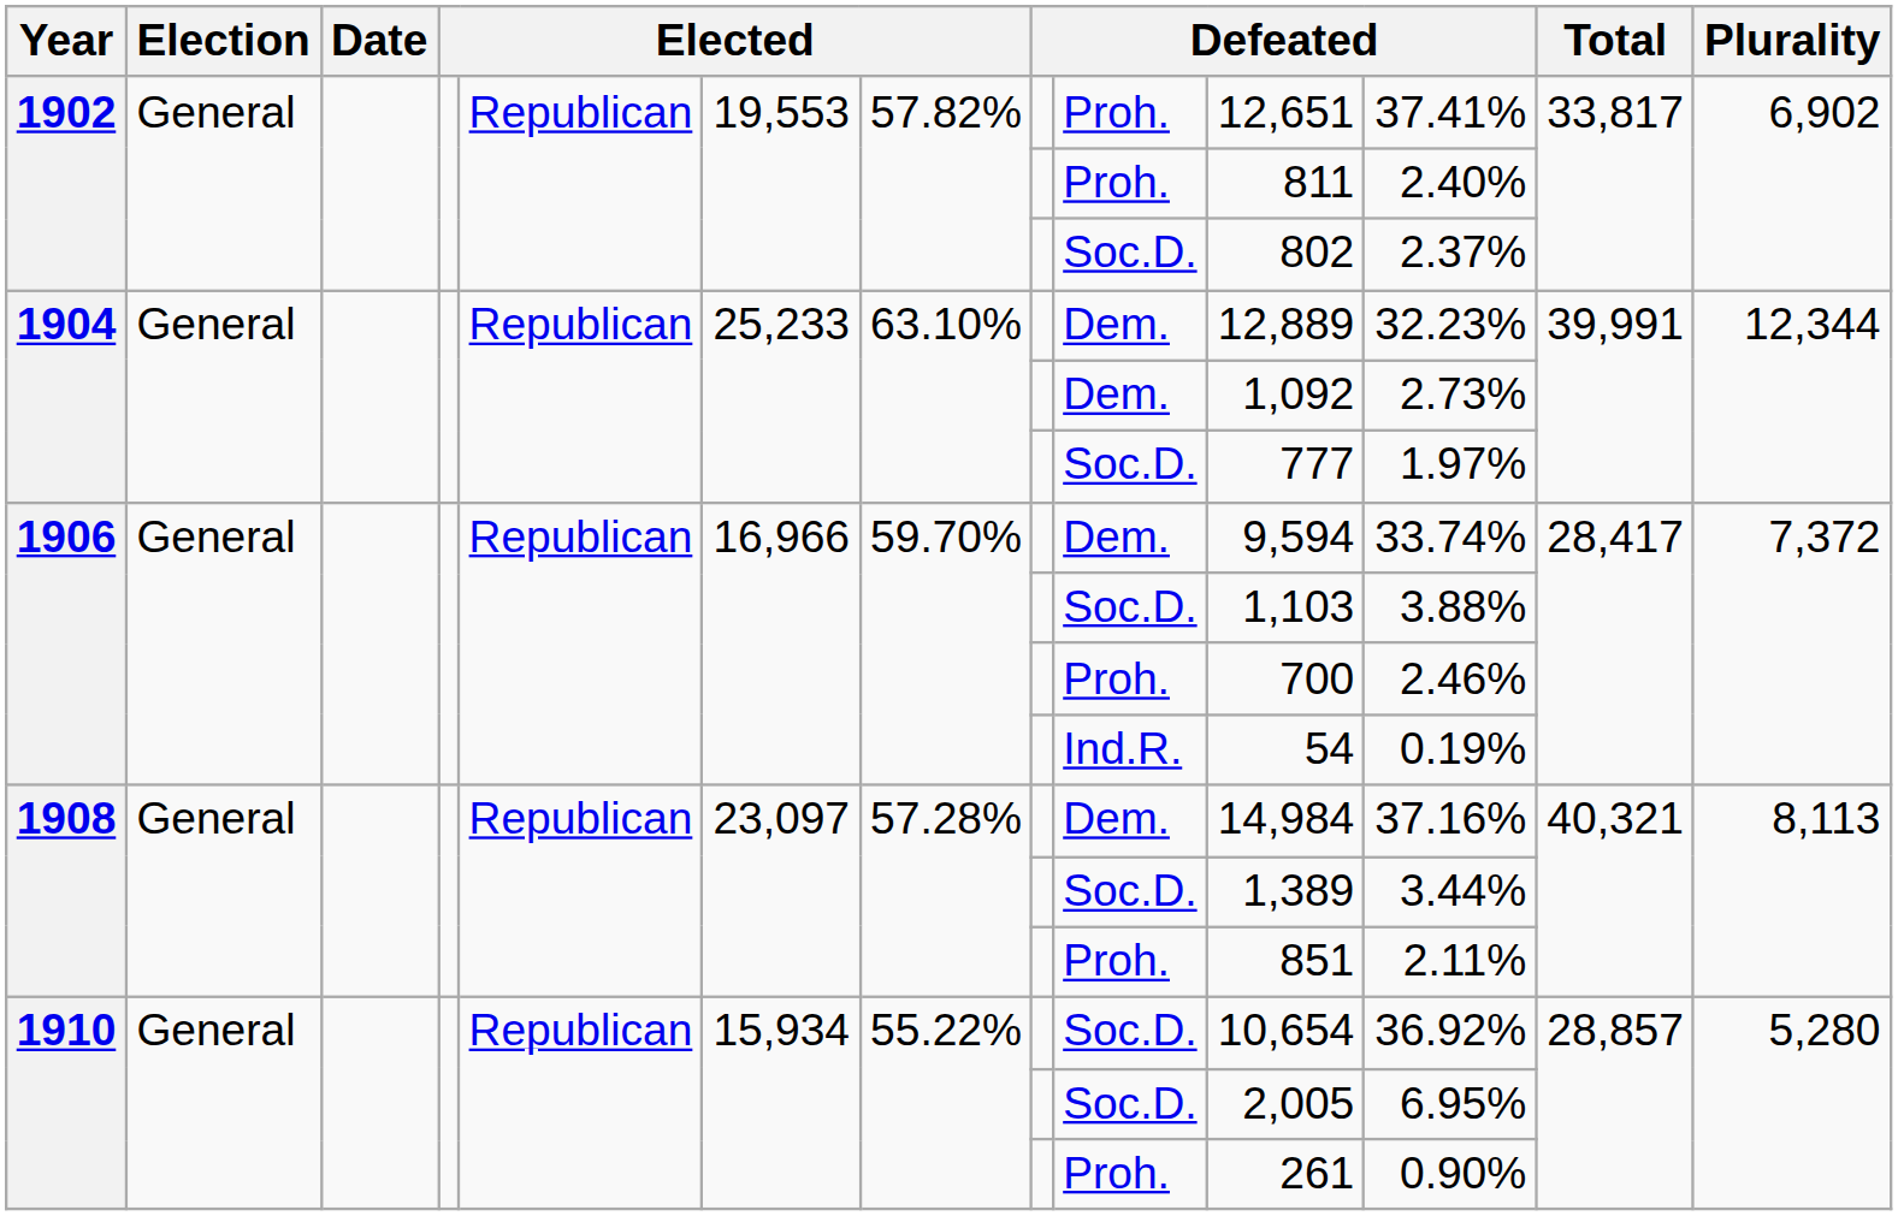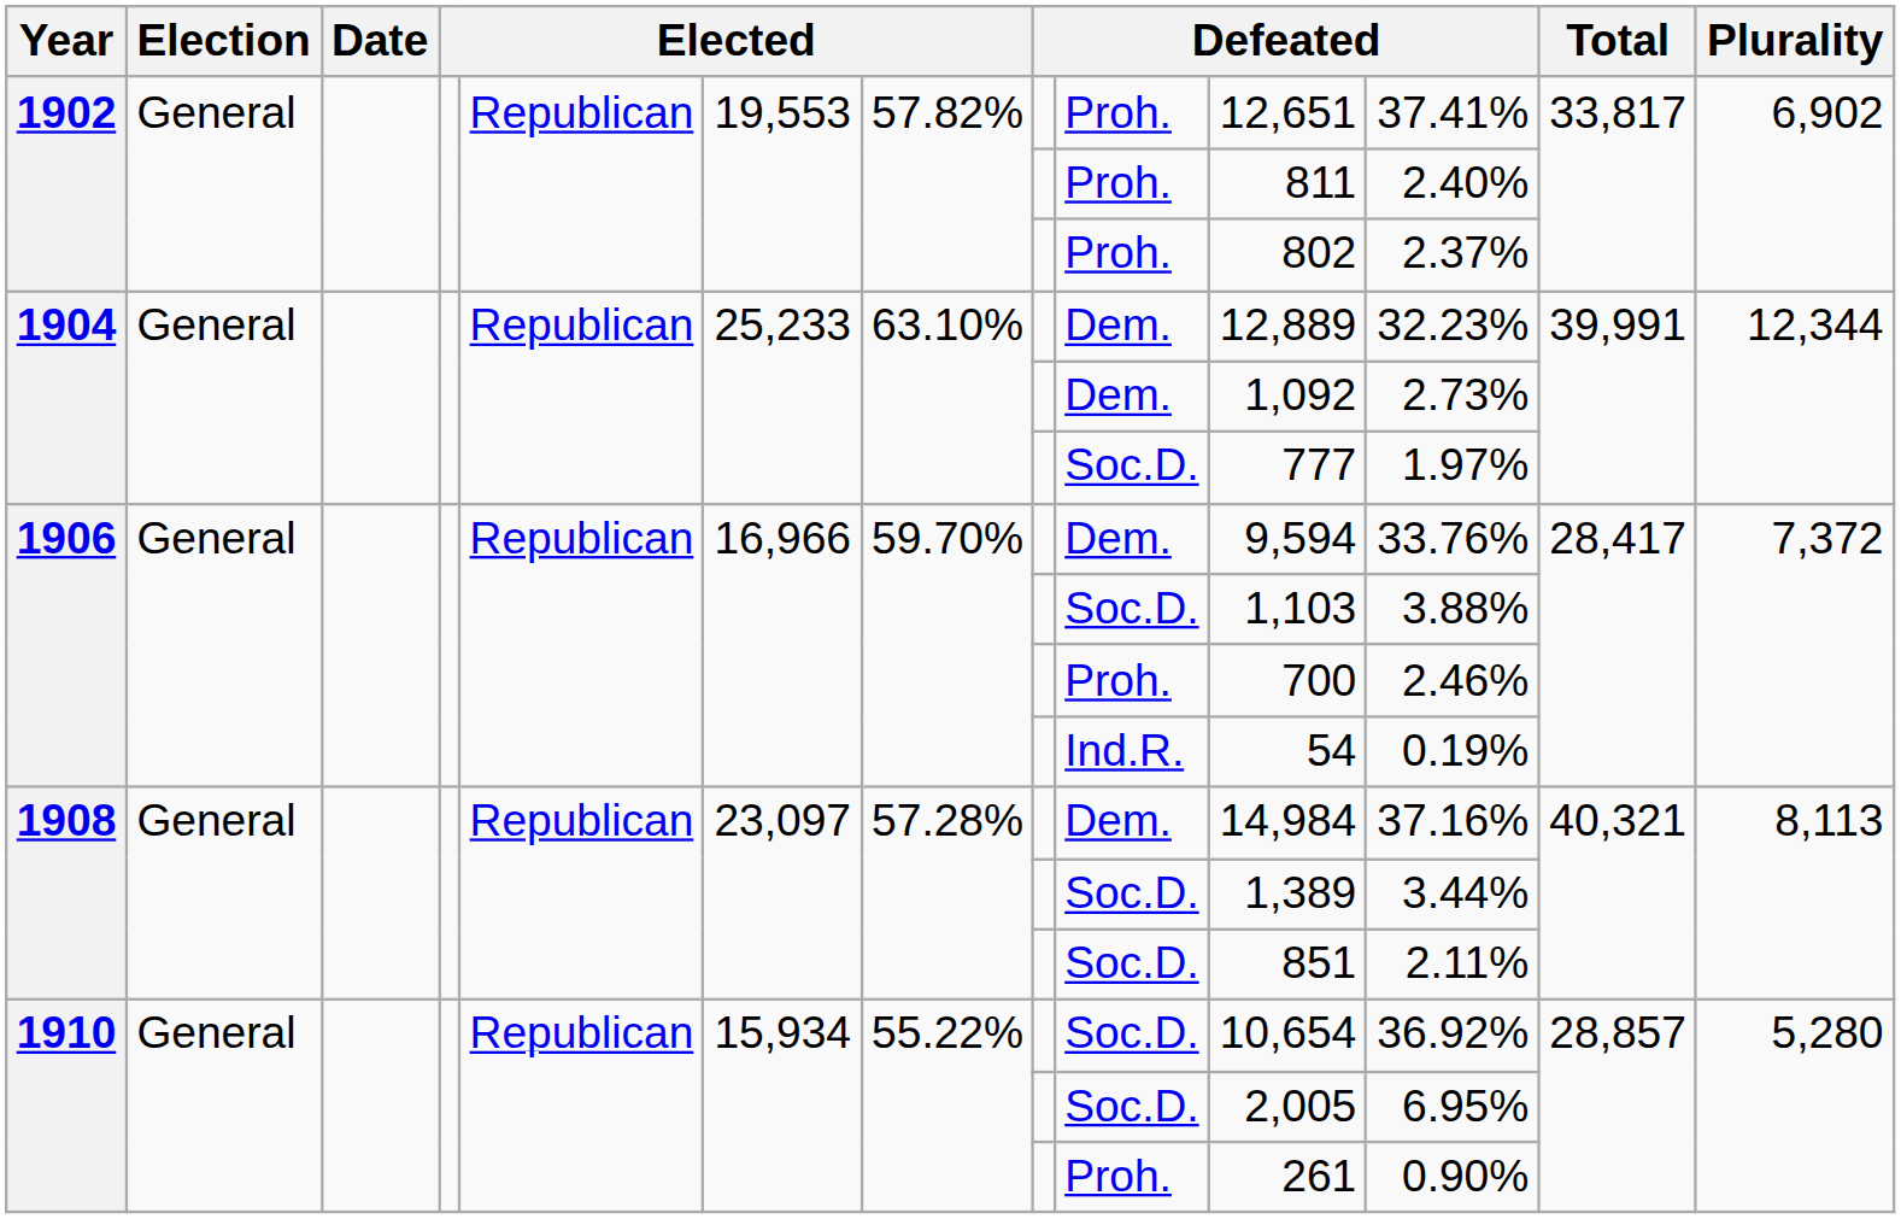row 4 | column 9: Soc.D. -> Proh.
row 8 | column 11: 33.74% -> 33.76%
row 14 | column 9: Proh. -> Soc.D.
